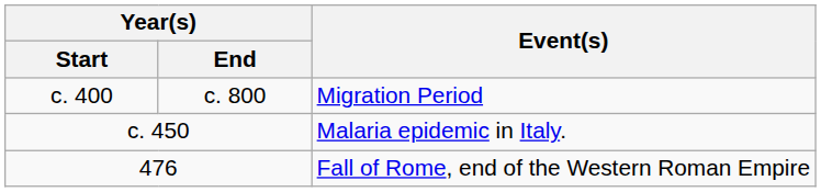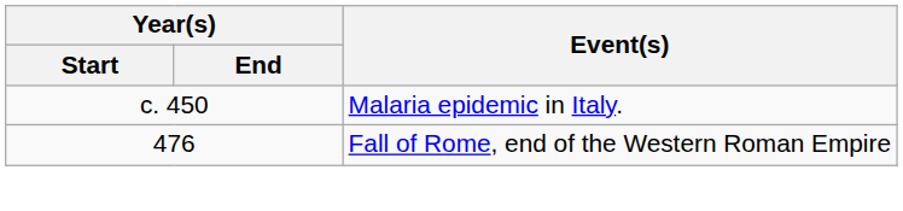- row: c. 400 | c. 800 | Migration Period
